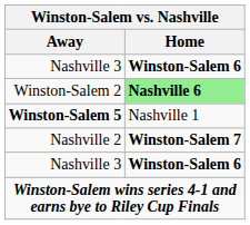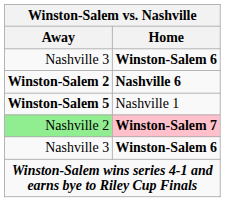Winston-Salem 2 | Away: normal -> bold
Winston-Salem 2 | Home: lightgreen background -> no background
Nashville 2 | Away: no background -> lightgreen background
Nashville 2 | Home: no background -> pink background
